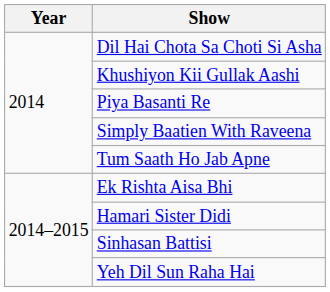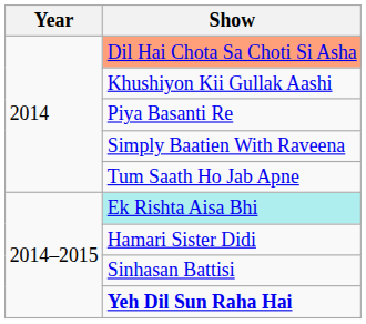Dil Hai Chota Sa Choti Si Asha | Show: no background -> lightsalmon background
Ek Rishta Aisa Bhi | Show: no background -> paleturquoise background
Yeh Dil Sun Raha Hai | Show: normal -> bold
